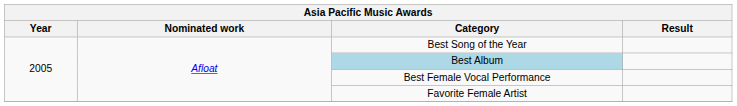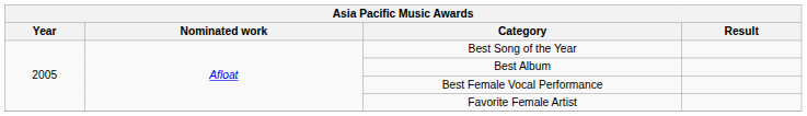Best Album | Category: lightblue background -> no background
